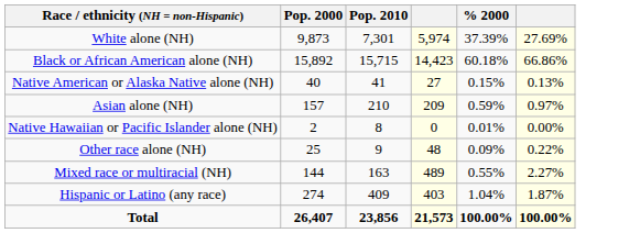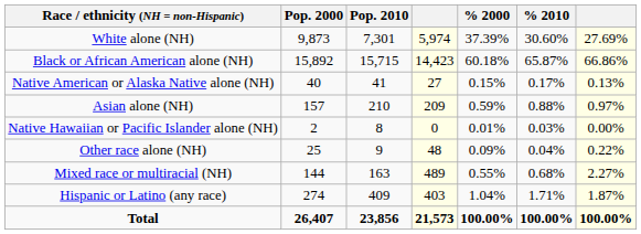+ column: % 2010 | 30.60% | 65.87% | 0.17% | 0.88% | 0.03% | 0.04% | 0.68% | 1.71% | 100.00%
